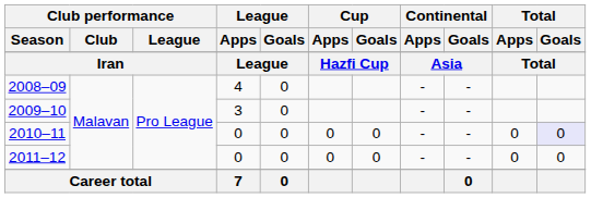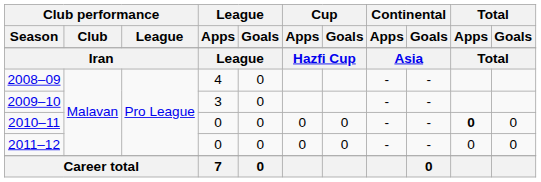2010–11 | Total / Apps: normal -> bold
2010–11 | Total / Goals: lavender background -> no background
